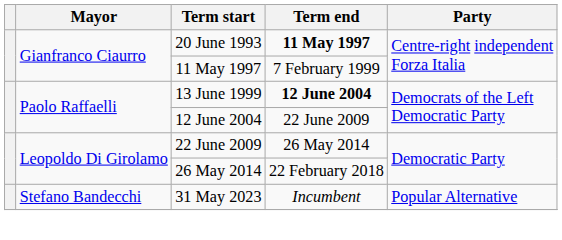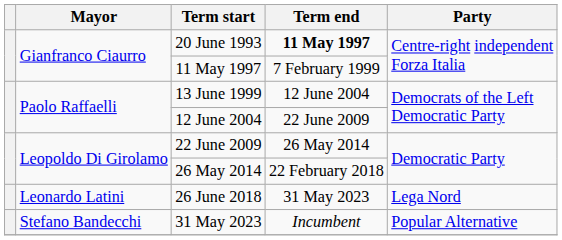13 June 1999 | Term end: bold -> normal
+ row: Leonardo Latini | 26 June 2018 | 31 May 2023 | Lega Nord
